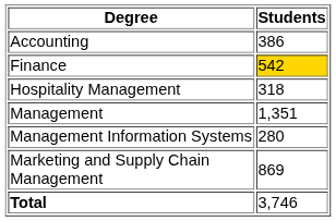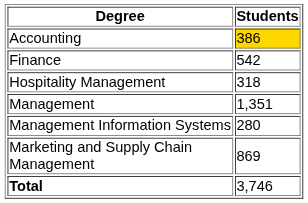Accounting | Students: no background -> gold background
Finance | Students: gold background -> no background
